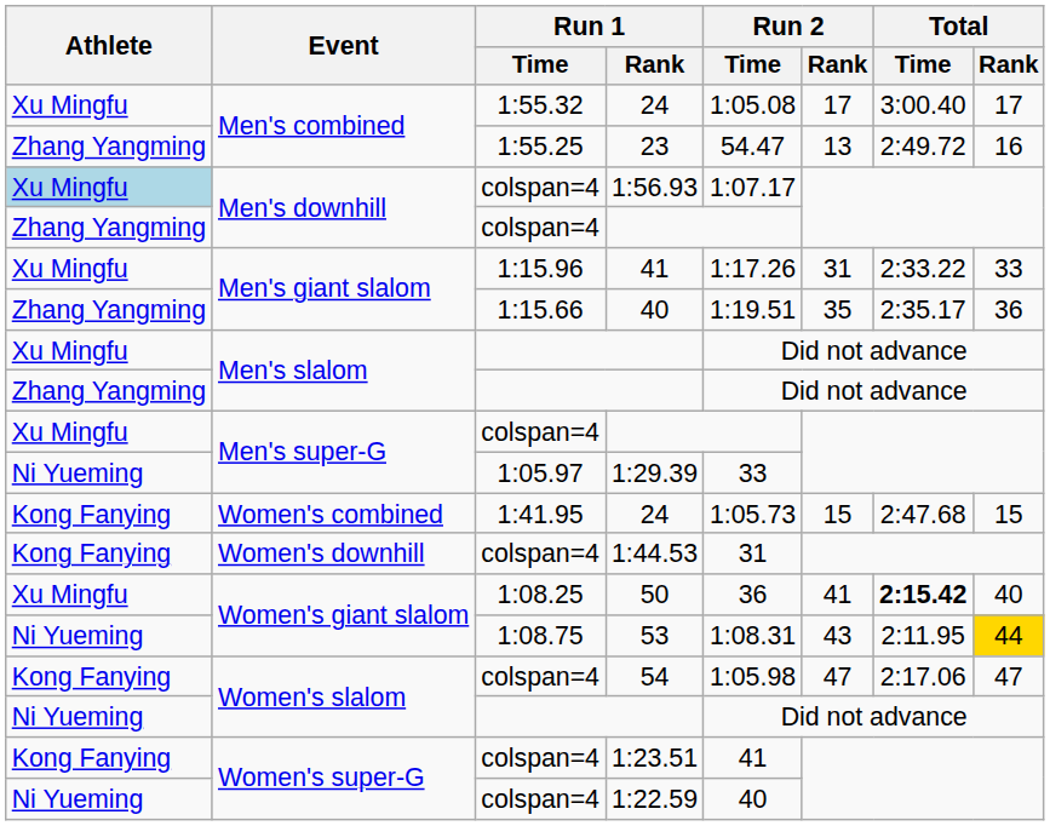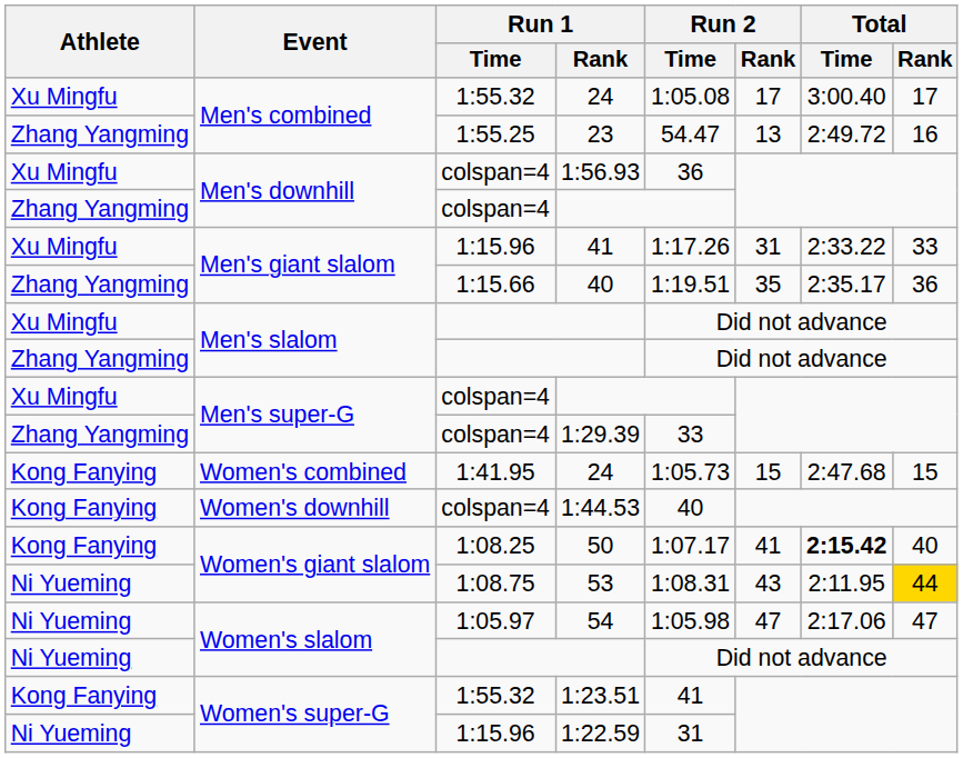1:56.93 | Athlete: lightblue background -> no background
1:56.93 | Run 2 / Time: 1:07.17 -> 36
1:29.39 | Athlete: Ni Yueming -> Zhang Yangming
1:29.39 | Run 1 / Time: 1:05.97 -> colspan=4
1:44.53 | Run 2 / Time: 31 -> 40
50 | Athlete: Xu Mingfu -> Kong Fanying
50 | Run 2 / Time: 36 -> 1:07.17
54 | Athlete: Kong Fanying -> Ni Yueming
54 | Run 1 / Time: colspan=4 -> 1:05.97
1:23.51 | Run 1 / Time: colspan=4 -> 1:55.32
1:22.59 | Run 1 / Time: colspan=4 -> 1:15.96
1:22.59 | Run 2 / Time: 40 -> 31
